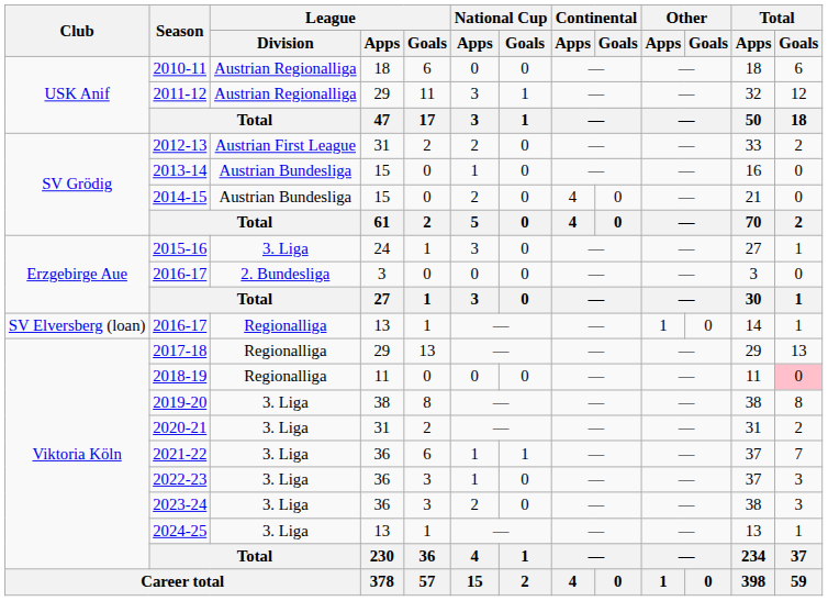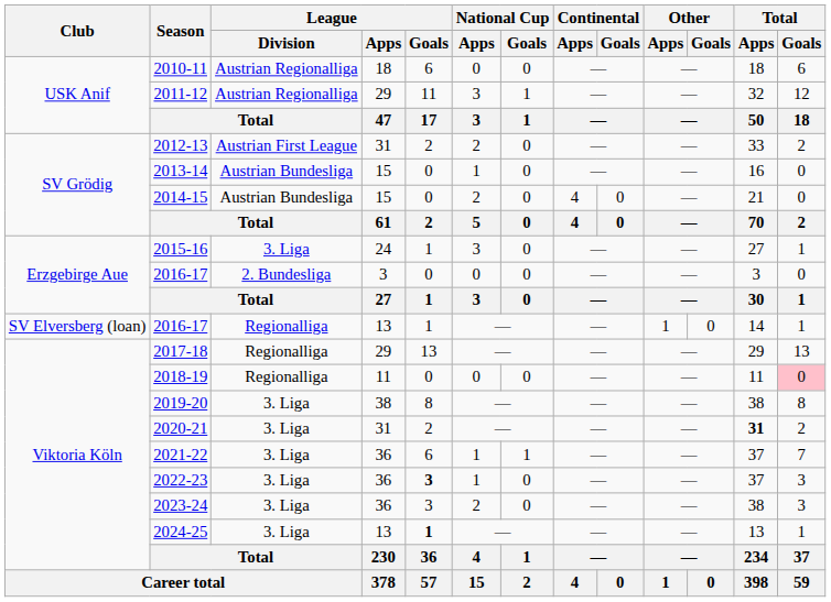2020-21 | Total / Apps: normal -> bold
2022-23 | League / Goals: normal -> bold
2024-25 | League / Goals: normal -> bold
